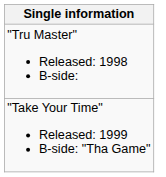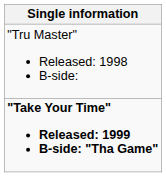row 3 | column 1: normal -> bold
